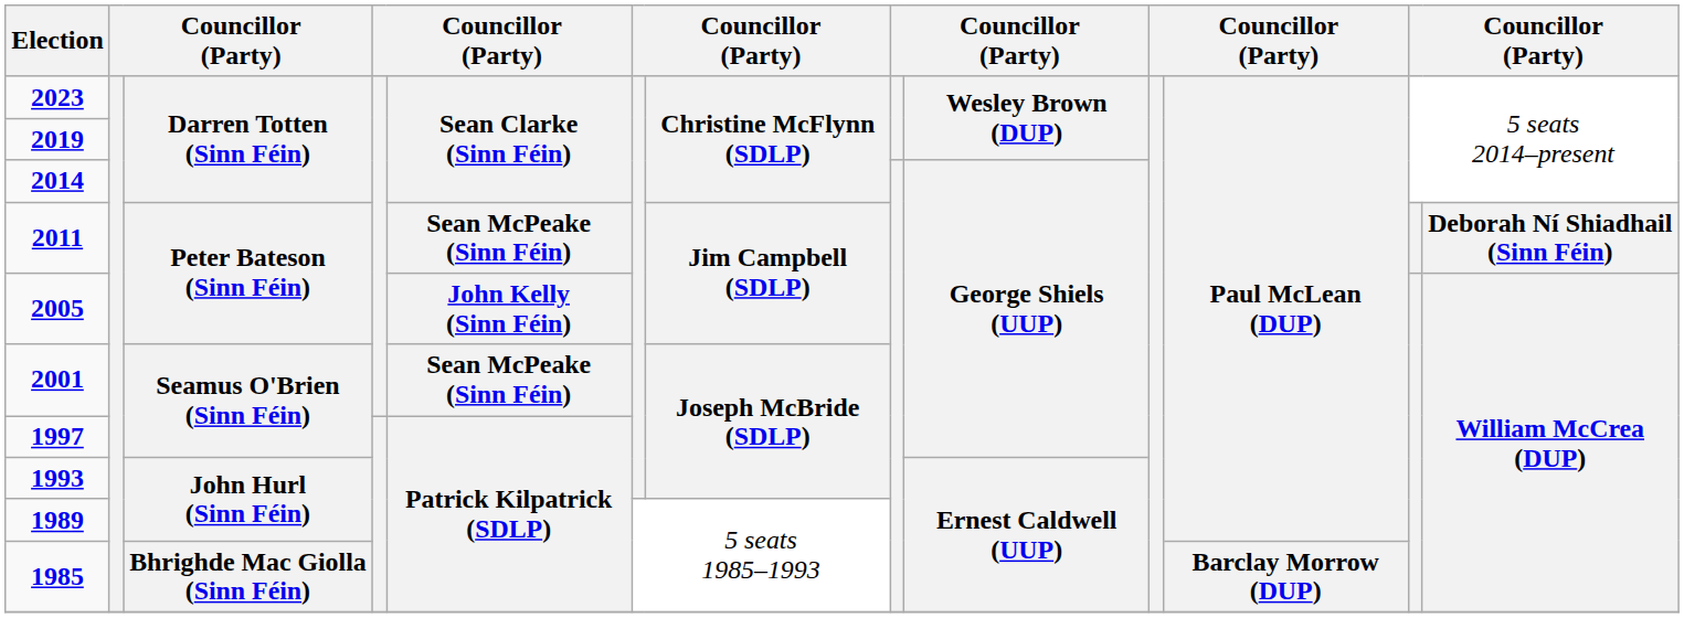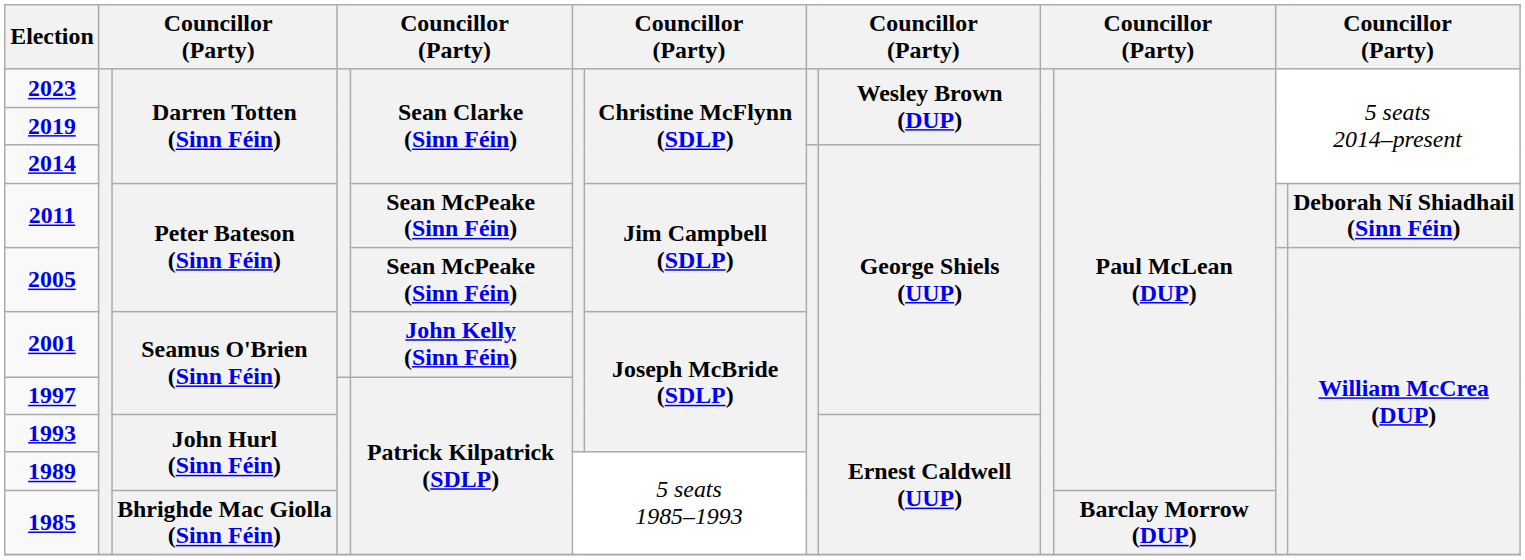2005 | column 5: John Kelly (Sinn Féin) -> Sean McPeake (Sinn Féin)
2001 | column 5: Sean McPeake (Sinn Féin) -> John Kelly (Sinn Féin)
